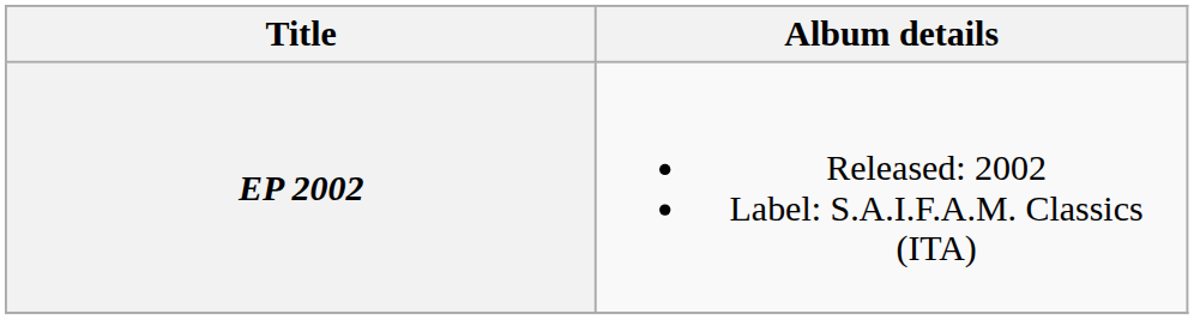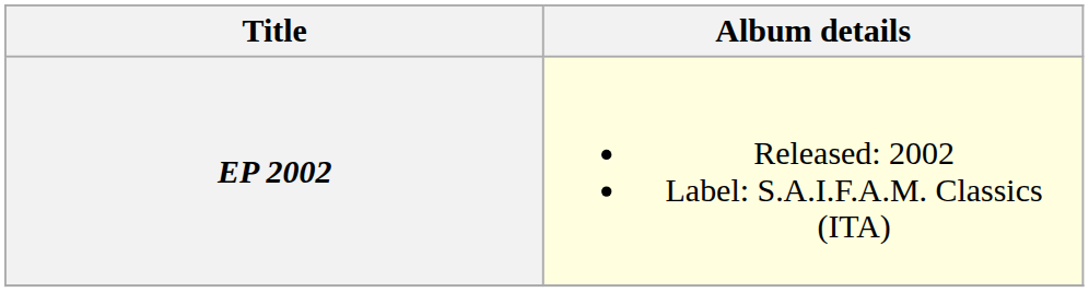EP 2002 | Album details: no background -> lightyellow background
